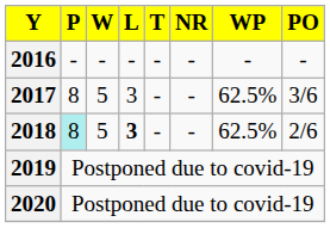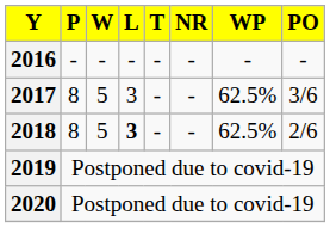2018 | P: paleturquoise background -> no background
